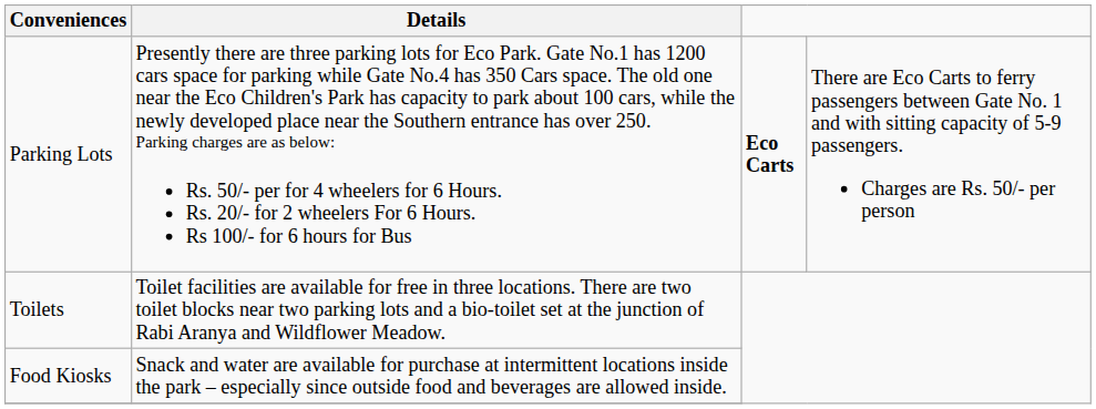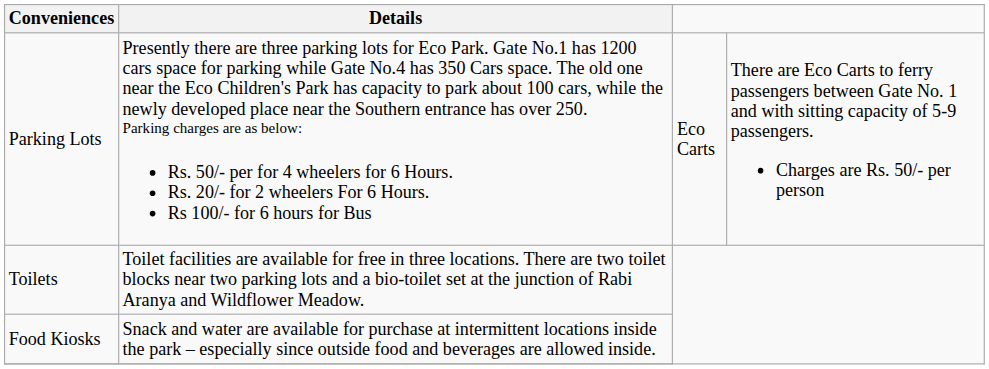Parking Lots | column 3: bold -> normal
